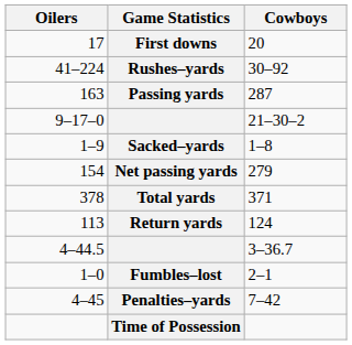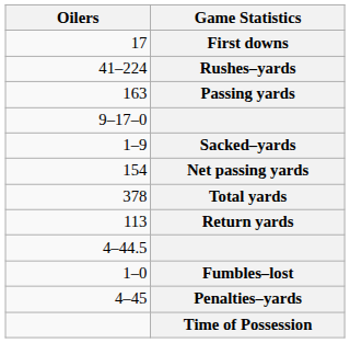- column: Cowboys | 20 | 30–92 | 287 | 21–30–2 | 1–8 | 279 | 371 | 124 | 3–36.7 | 2–1 | 7–42
